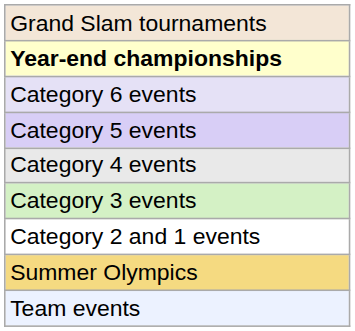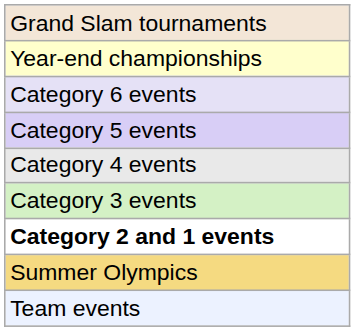row 2 | column 1: bold -> normal
row 7 | column 1: normal -> bold
